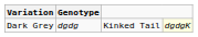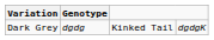Dark Grey | column 4: lightyellow background -> no background
